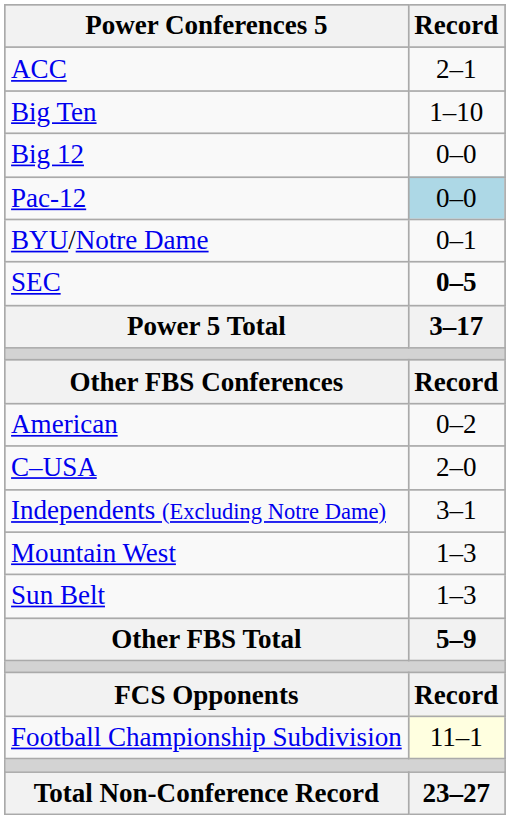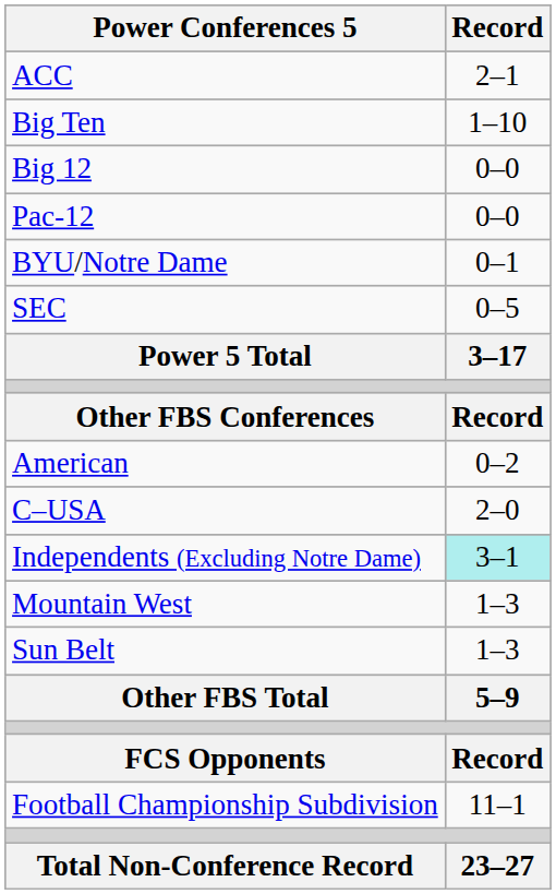Pac-12 | Record: lightblue background -> no background
SEC | Record: bold -> normal
Independents (Excluding Notre Dame) | Record: no background -> paleturquoise background
Football Championship Subdivision | Record: lightyellow background -> no background
